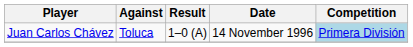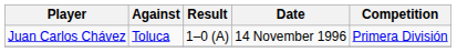Juan Carlos Chávez | Competition: lightblue background -> no background
